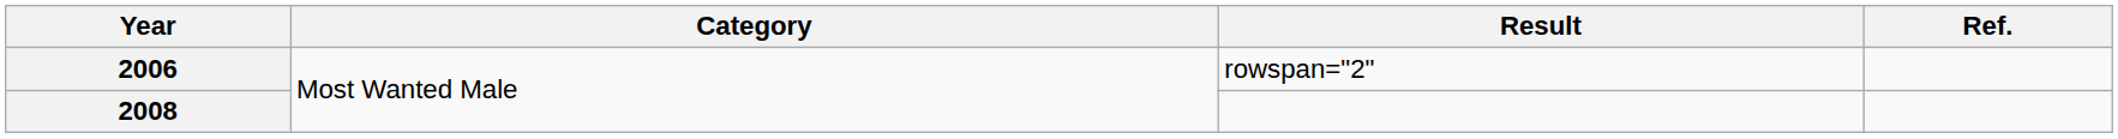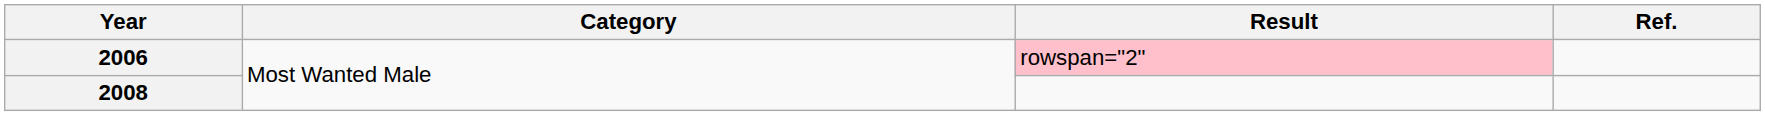2006 | Result: no background -> pink background
